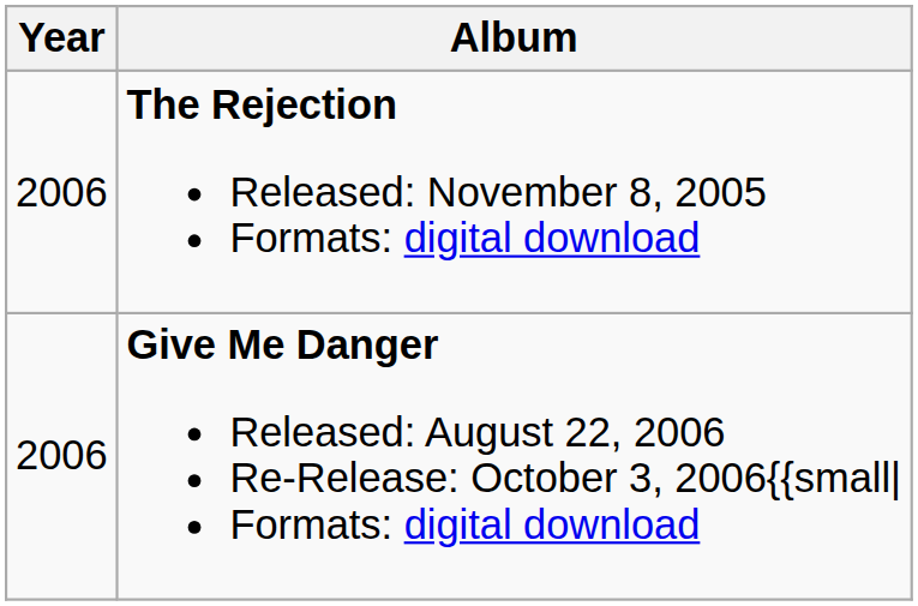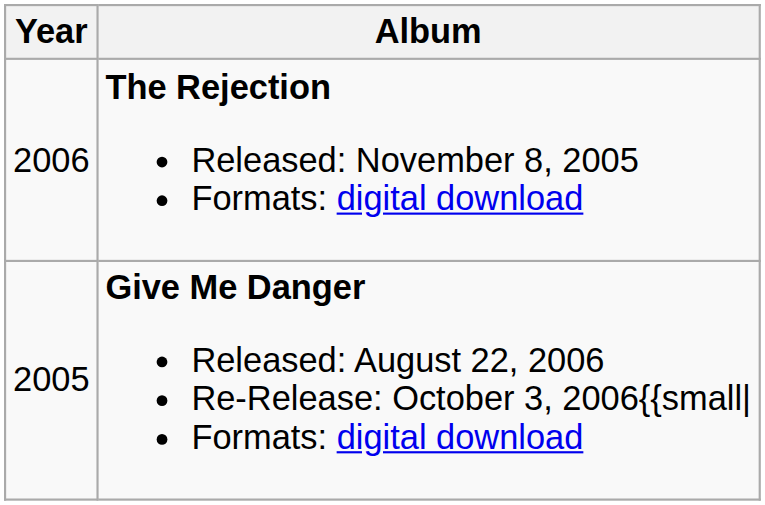row 3 | Year: 2006 -> 2005
